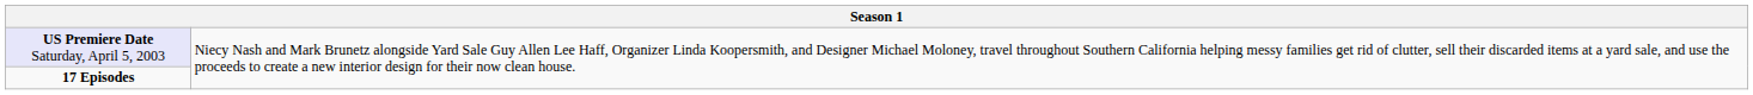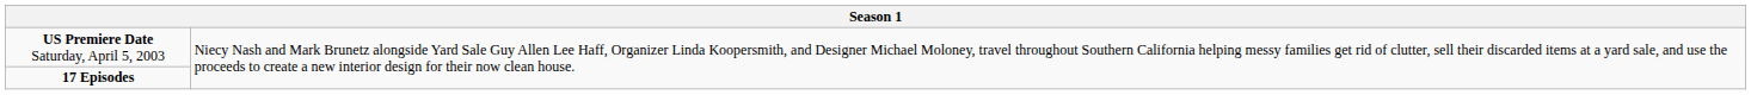US Premiere Date Saturday, April 5, 2003 | column 1: lavender background -> no background
